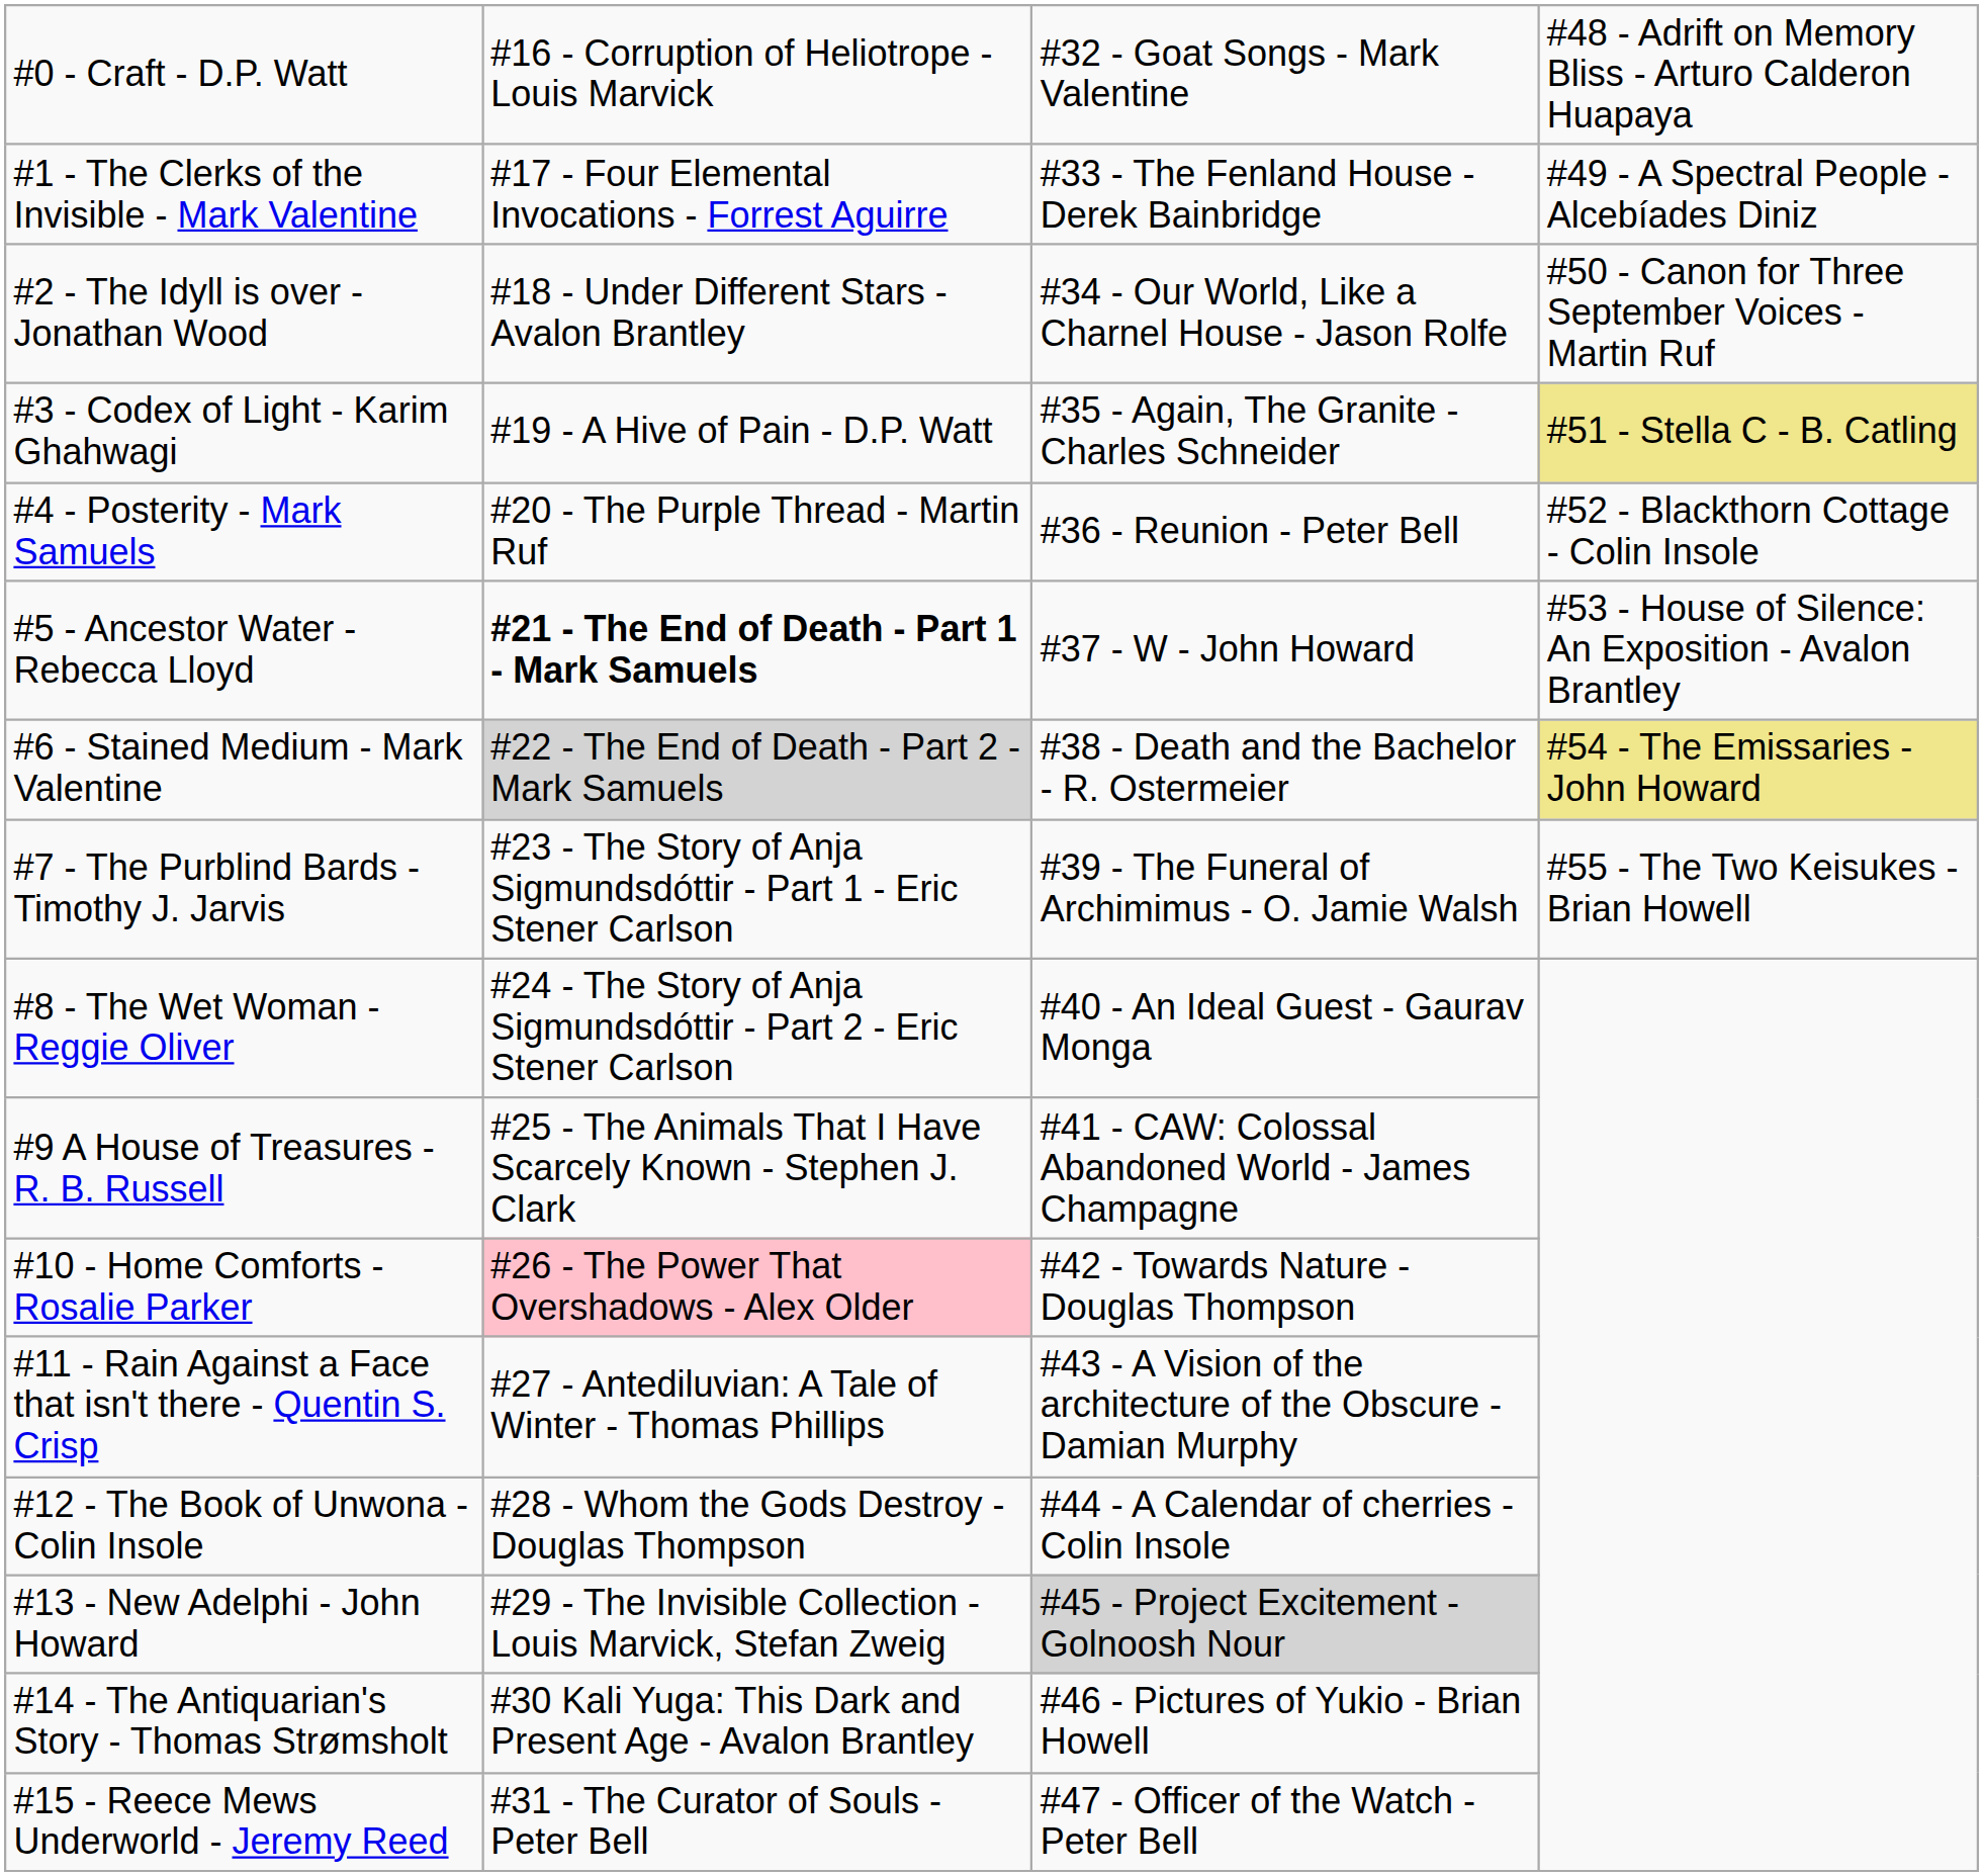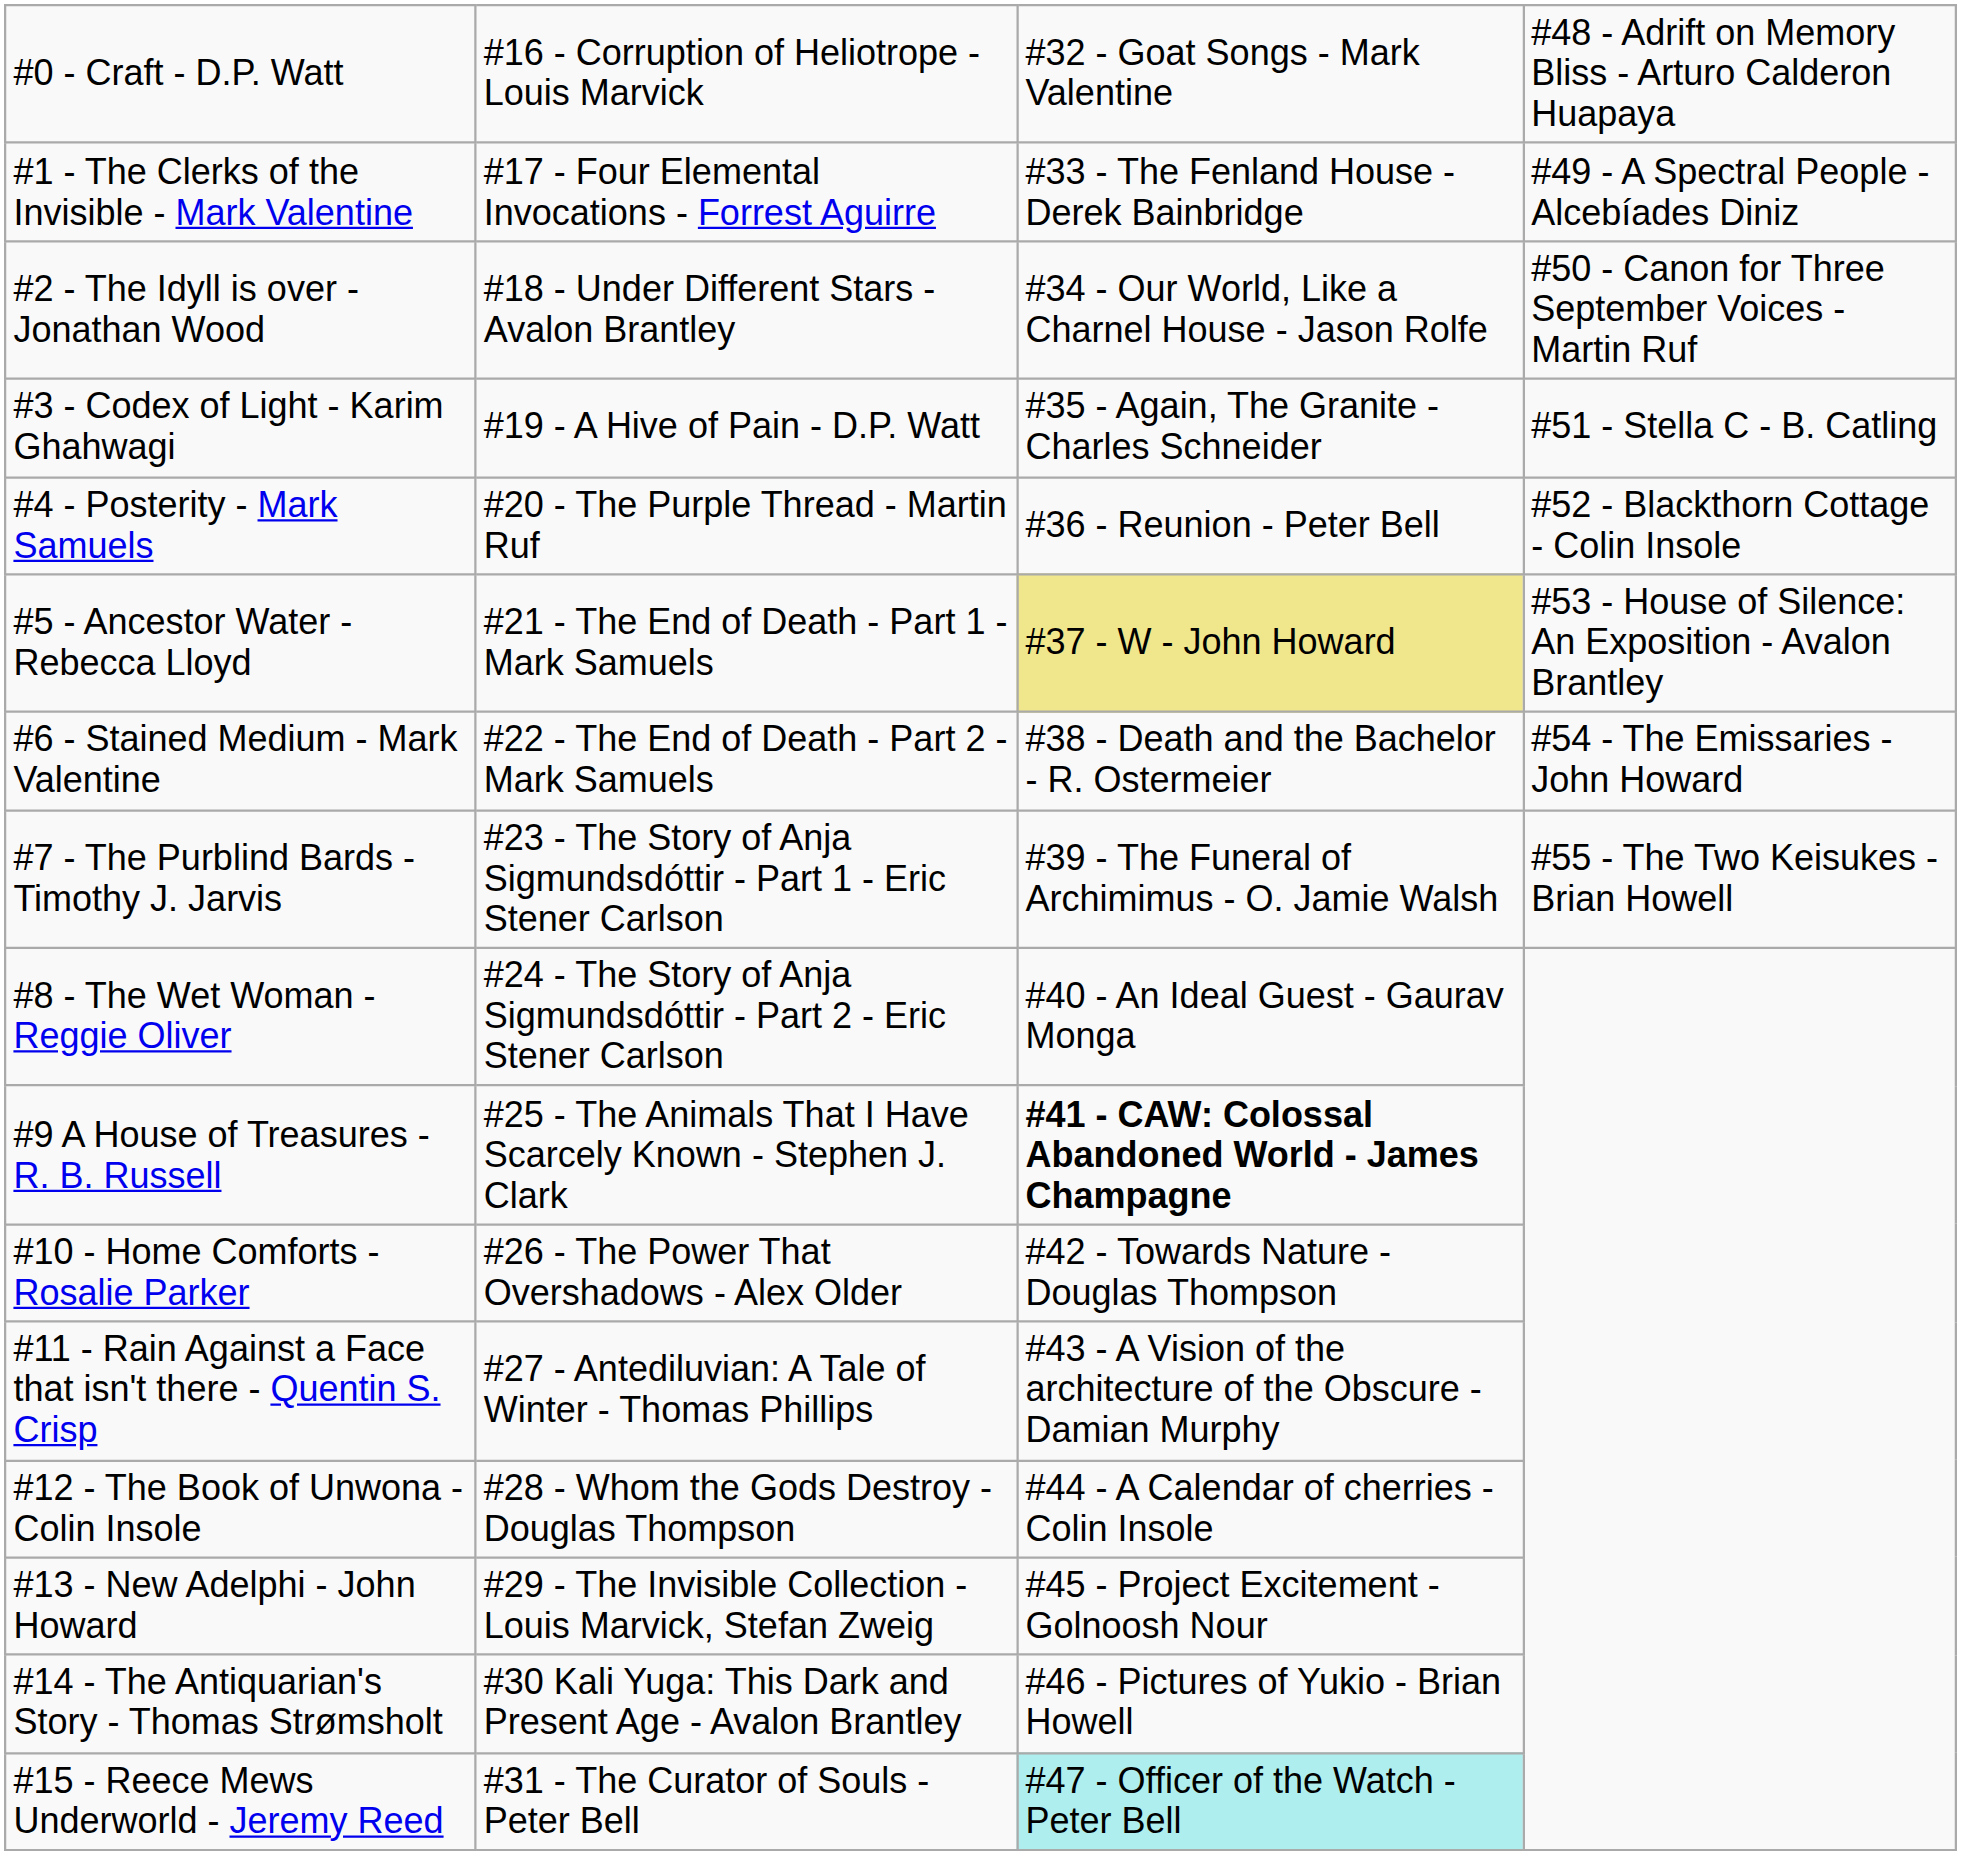#3 - Codex of Light - Karim Ghahwagi | column 4: khaki background -> no background
#5 - Ancestor Water - Rebecca Lloyd | column 2: bold -> normal
#5 - Ancestor Water - Rebecca Lloyd | column 3: no background -> khaki background
#6 - Stained Medium - Mark Valentine | column 2: lightgrey background -> no background
#6 - Stained Medium - Mark Valentine | column 4: khaki background -> no background
#9 A House of Treasures - R. B. Russell | column 3: normal -> bold
#10 - Home Comforts - Rosalie Parker | column 2: pink background -> no background
#13 - New Adelphi - John Howard | column 3: lightgrey background -> no background
#15 - Reece Mews Underworld - Jeremy Reed | column 3: no background -> paleturquoise background
